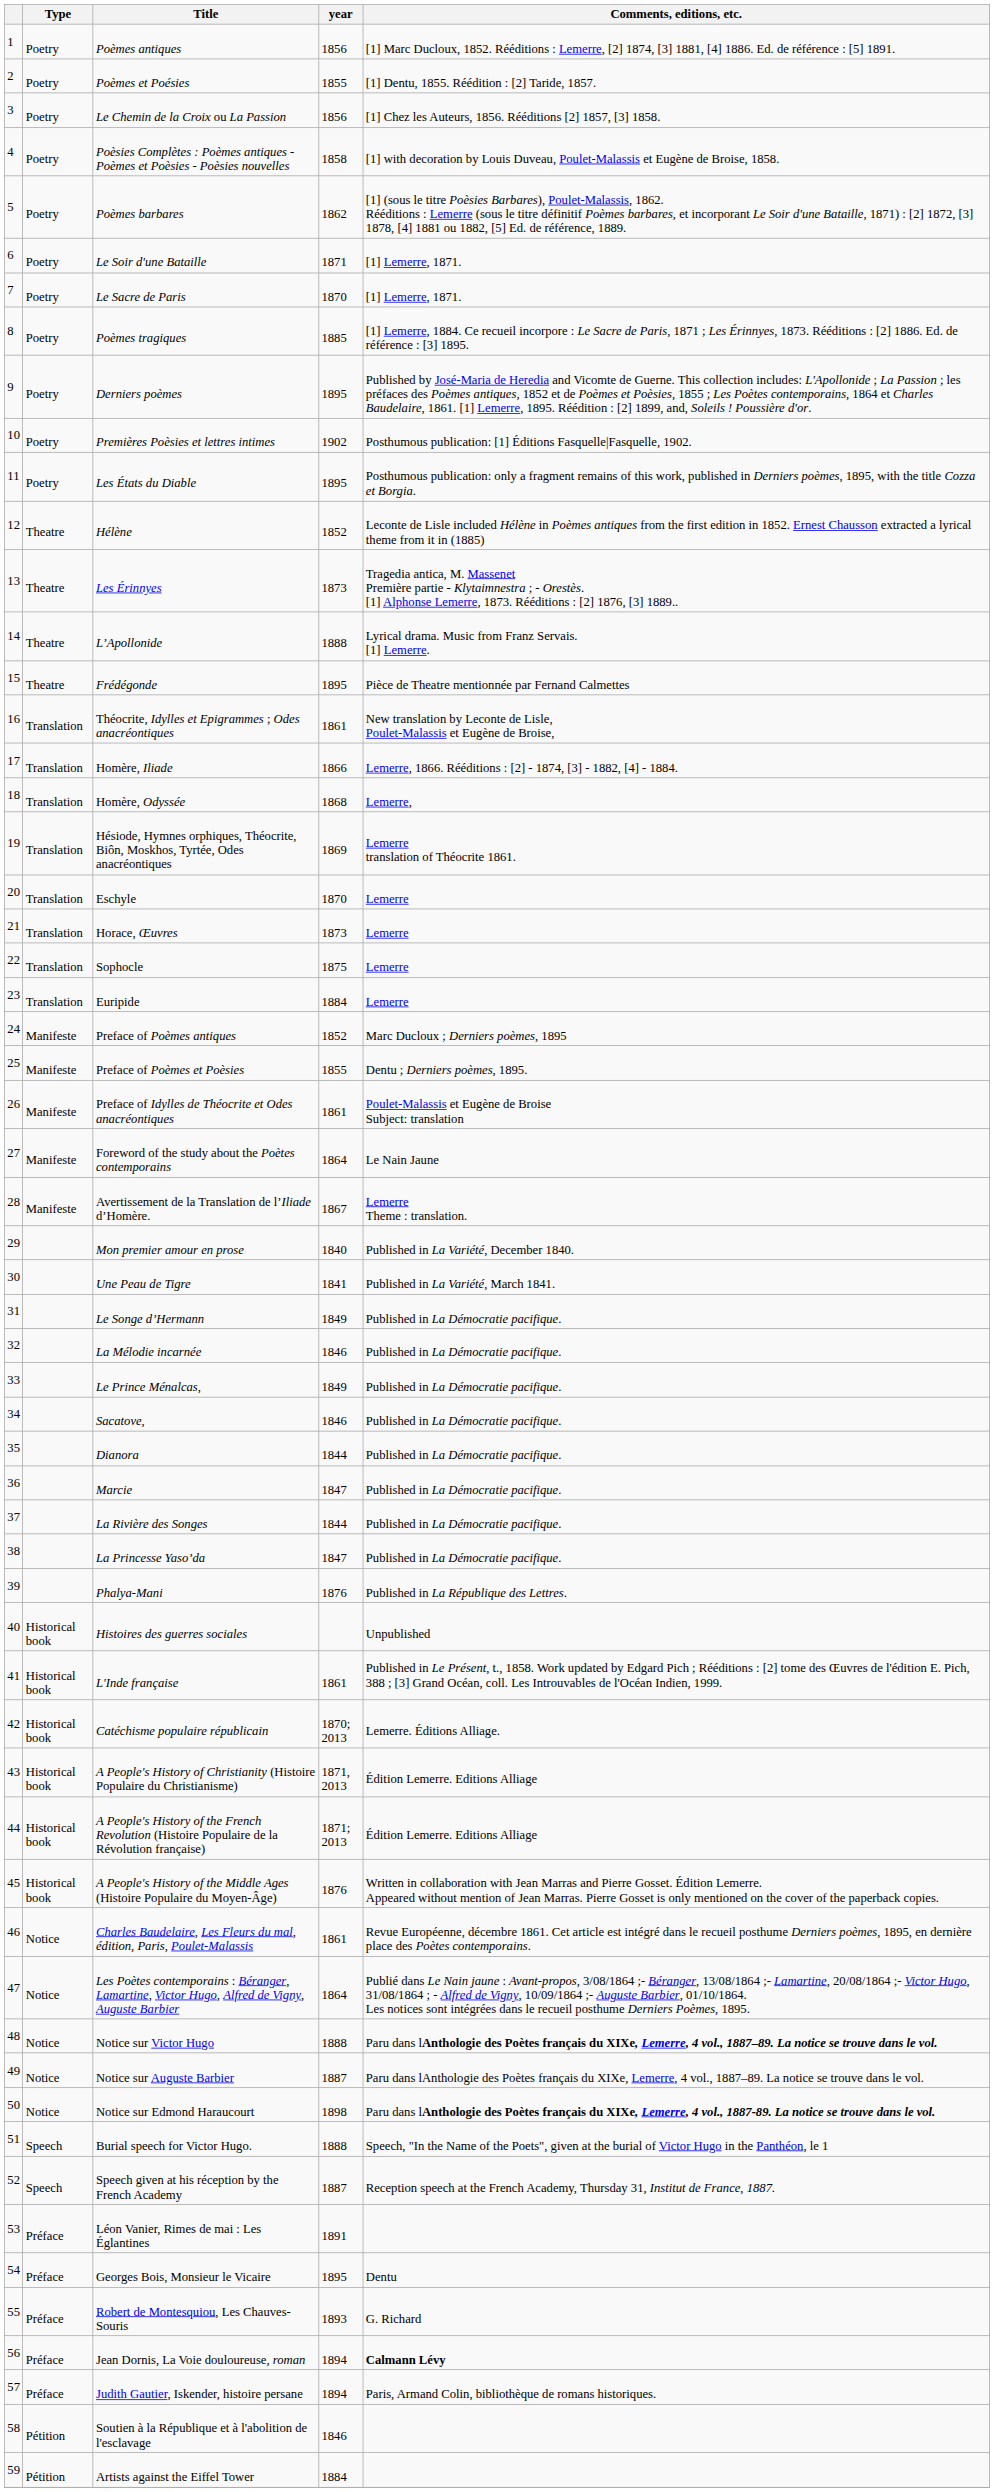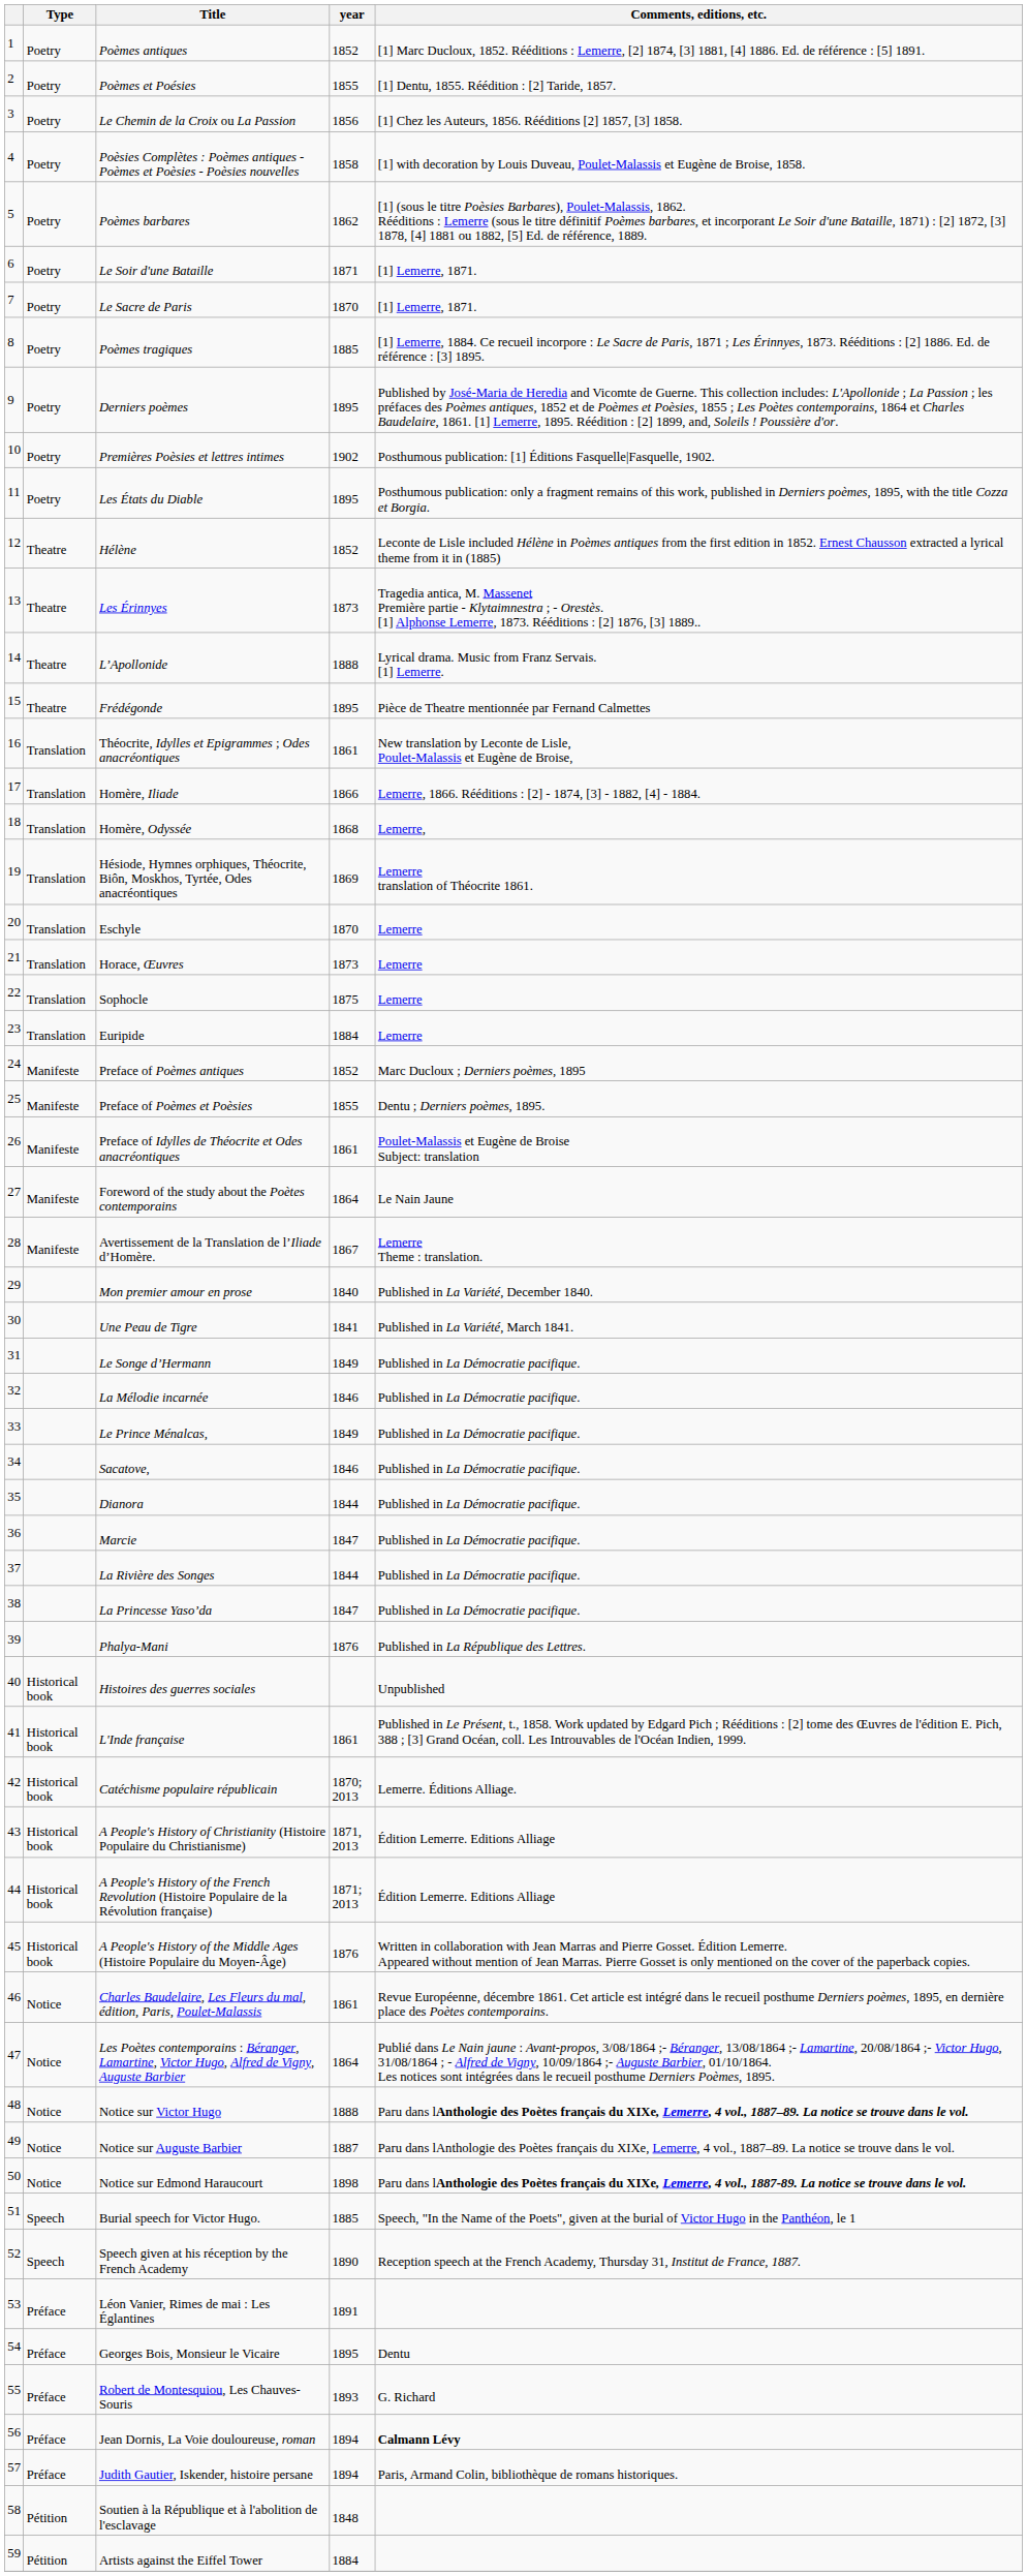Poèmes antiques | year: 1856 -> 1852
Burial speech for Victor Hugo. | year: 1888 -> 1885
Speech given at his réception by the French Academy | year: 1887 -> 1890
Soutien à la République et à l'abolition de l'esclavage | year: 1846 -> 1848
